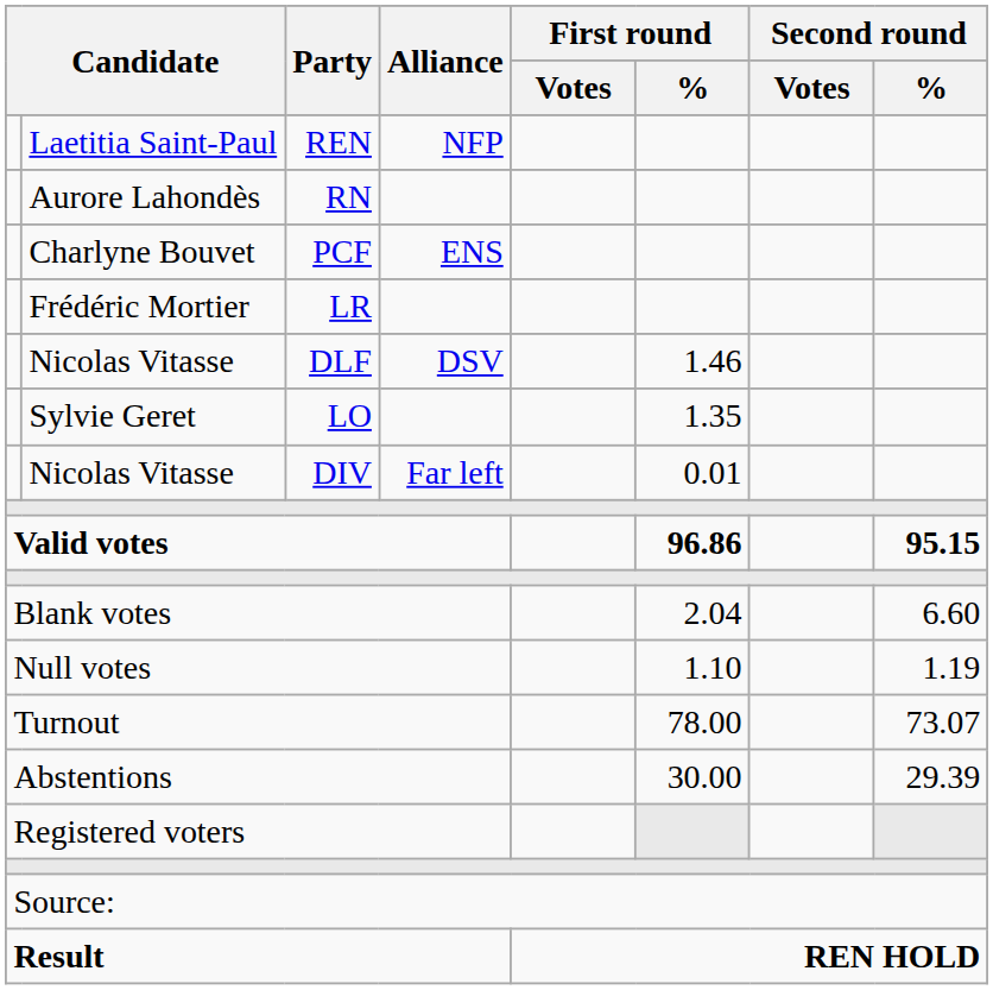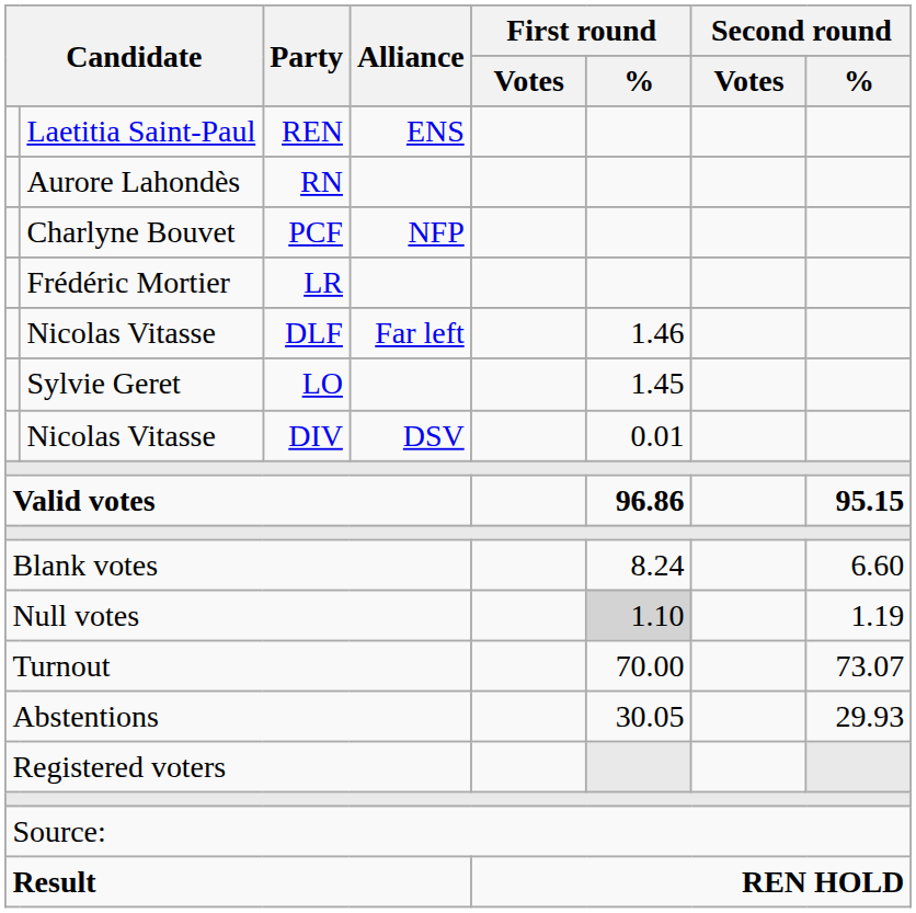REN | Alliance: NFP -> ENS
PCF | Alliance: ENS -> NFP
DLF | Alliance: DSV -> Far left
LO | First round / %: 1.35 -> 1.45
DIV | Alliance: Far left -> DSV
Blank votes | First round / %: 2.04 -> 8.24
Null votes | First round / %: no background -> lightgrey background
Turnout | First round / %: 78.00 -> 70.00
Abstentions | First round / %: 30.00 -> 30.05
Abstentions | Second round / %: 29.39 -> 29.93
